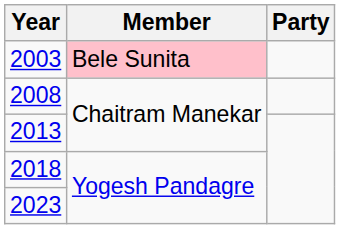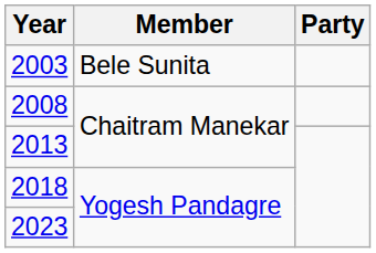2003 | Member: pink background -> no background
